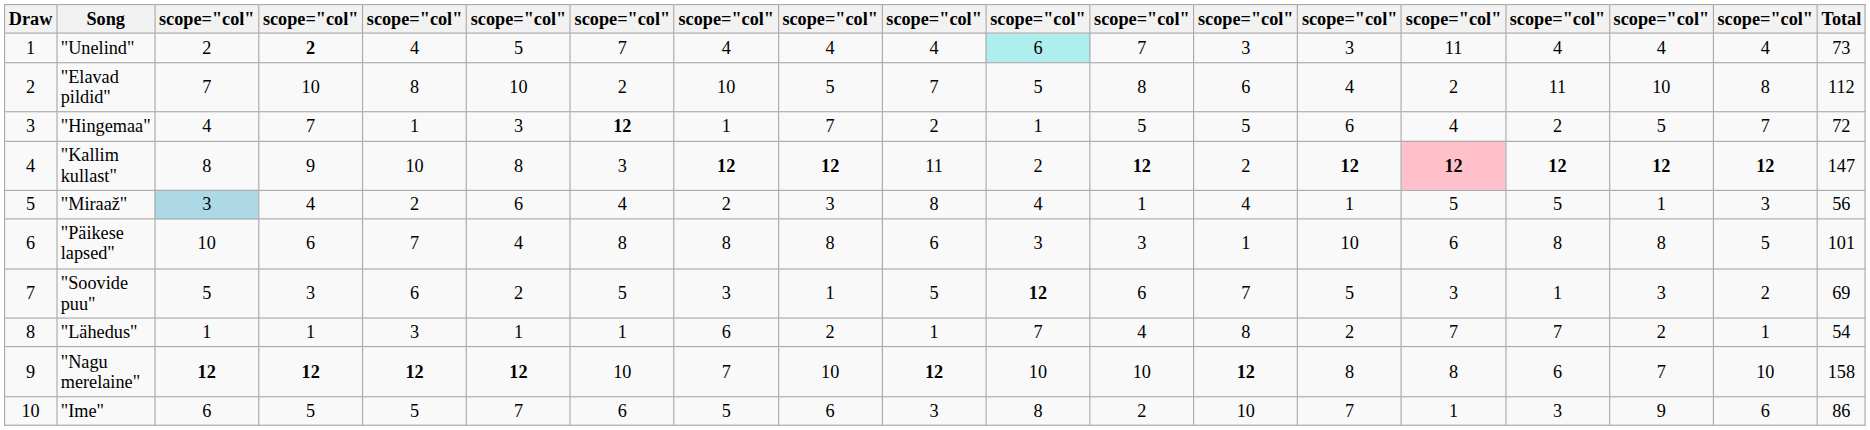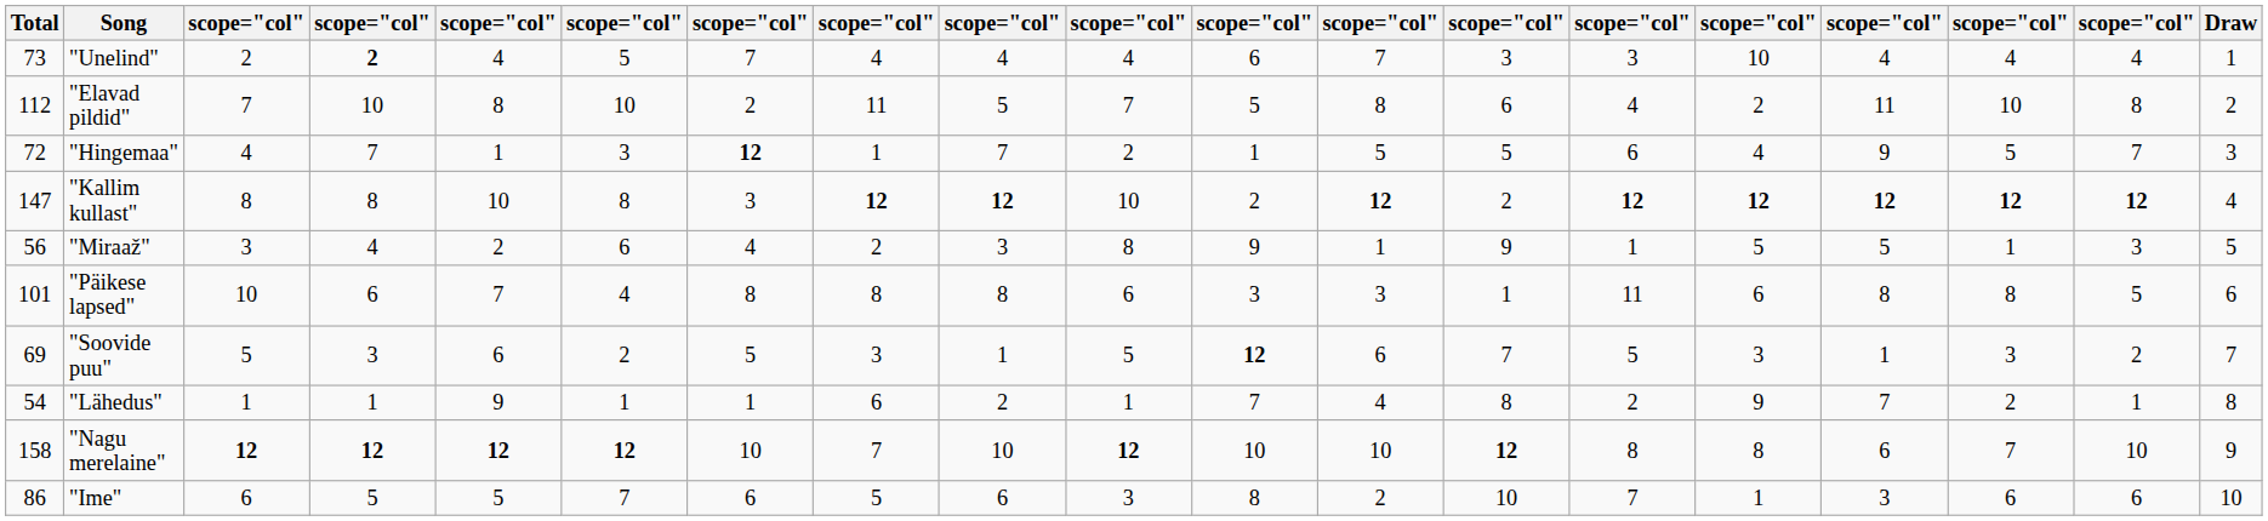columns swapped: Draw <-> Total
"Unelind" | column 11: paleturquoise background -> no background
"Unelind" | column 15: 11 -> 10
"Elavad pildid" | column 8: 10 -> 11
"Hingemaa" | column 16: 2 -> 9
"Kallim kullast" | column 4: 9 -> 8
"Kallim kullast" | column 10: 11 -> 10
"Kallim kullast" | column 15: pink background -> no background
"Miraaž" | column 3: lightblue background -> no background
"Miraaž" | column 11: 4 -> 9
"Miraaž" | column 13: 4 -> 9
"Päikese lapsed" | column 14: 10 -> 11
"Lähedus" | column 5: 3 -> 9
"Lähedus" | column 15: 7 -> 9
"Ime" | column 17: 9 -> 6
